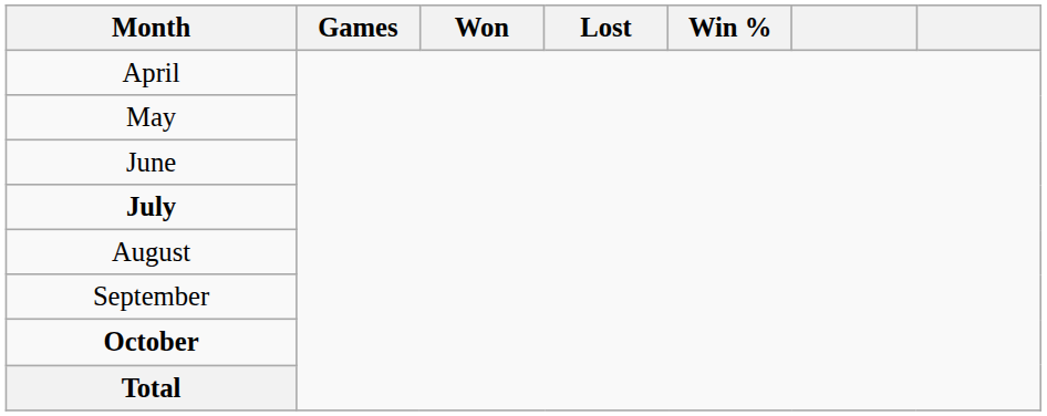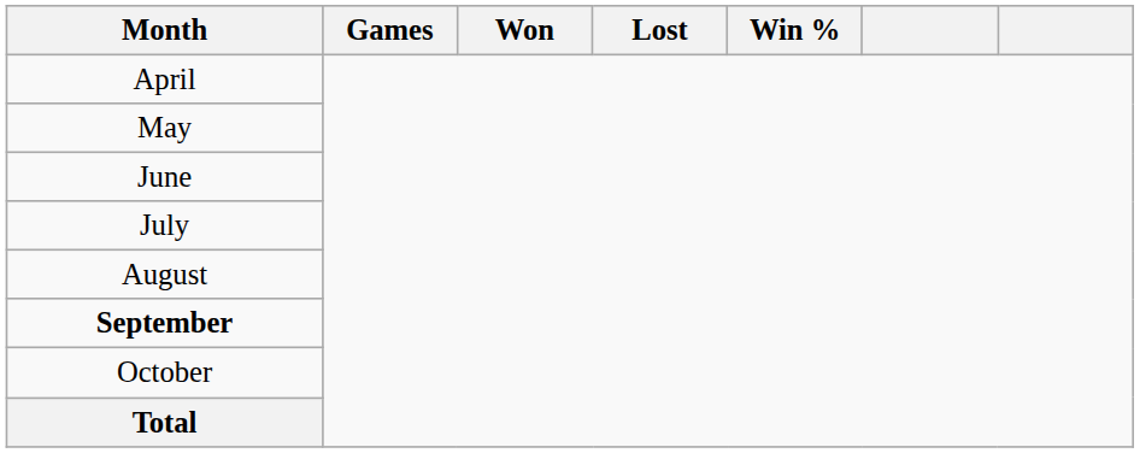July | Month: bold -> normal
September | Month: normal -> bold
October | Month: bold -> normal
